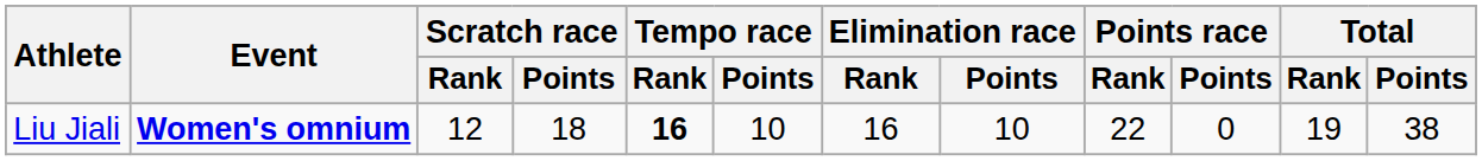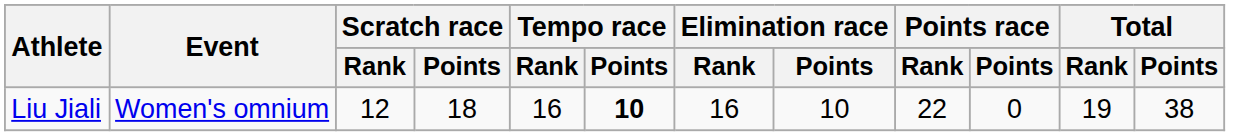Liu Jiali | Event: bold -> normal
Liu Jiali | Tempo race / Rank: bold -> normal
Liu Jiali | Tempo race / Points: normal -> bold
